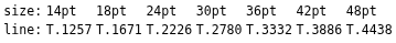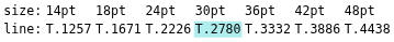line: | column 5: no background -> paleturquoise background
